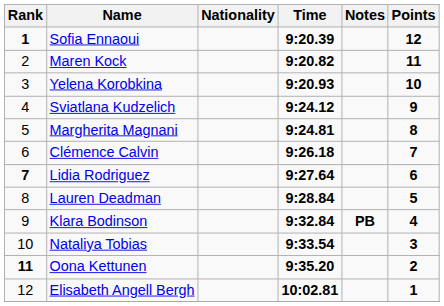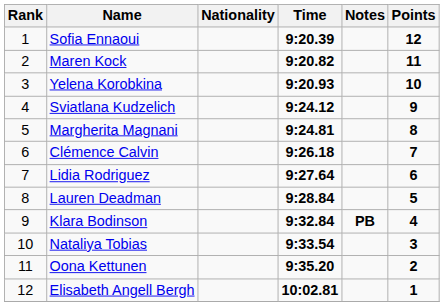Sofia Ennaoui | Rank: bold -> normal
Lidia Rodriguez | Rank: bold -> normal
Oona Kettunen | Rank: bold -> normal
